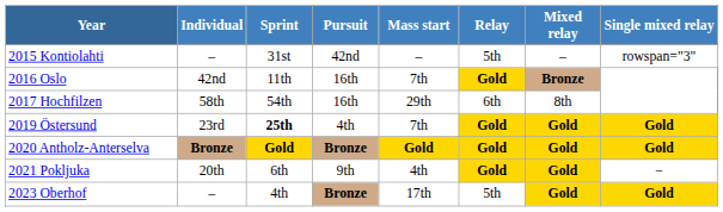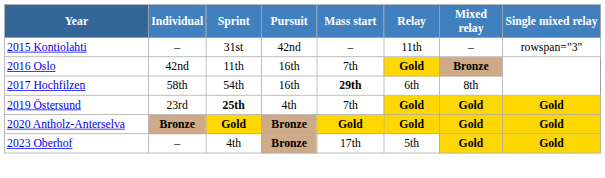2015 Kontiolahti | Relay: 5th -> 11th
2017 Hochfilzen | Mass start: normal -> bold
- row: 2021 Pokljuka | 20th | 6th | 9th | 4th | Gold | Gold | −
